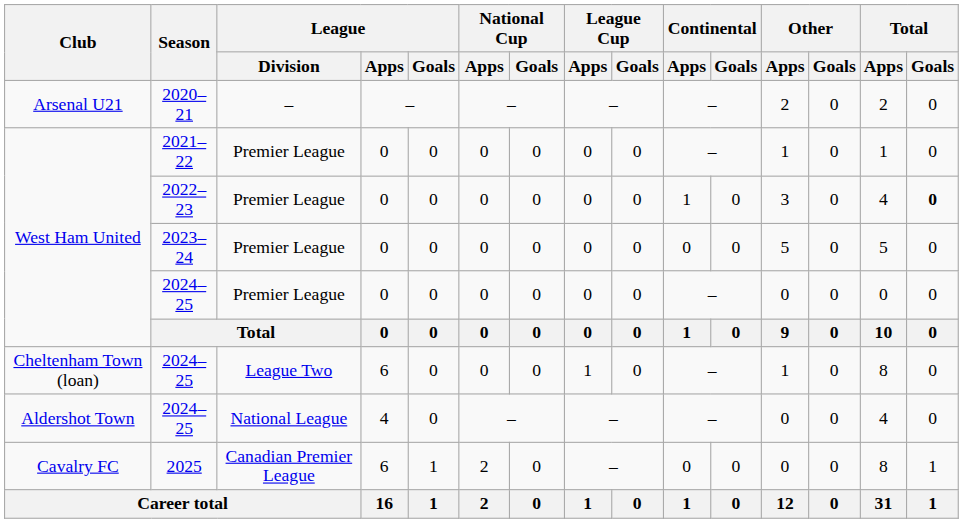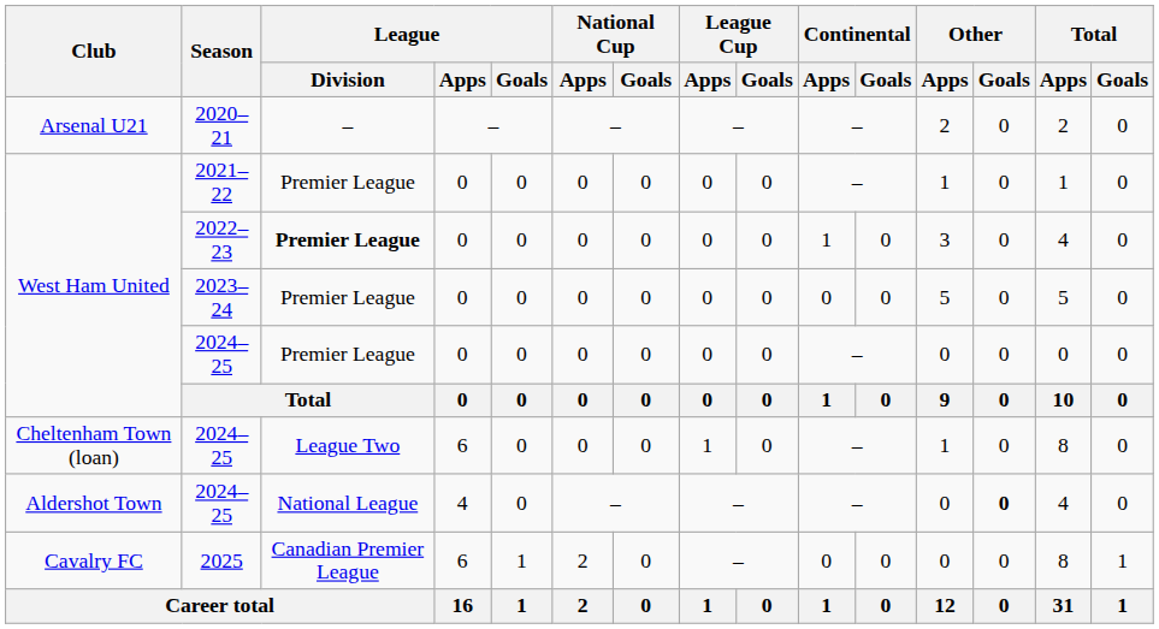2022–23 | League / Division: normal -> bold
2022–23 | Total / Goals: bold -> normal
Aldershot Town / 2024–25 | Other / Goals: normal -> bold
